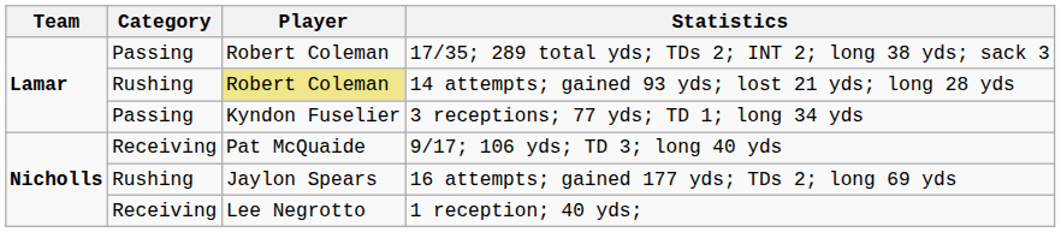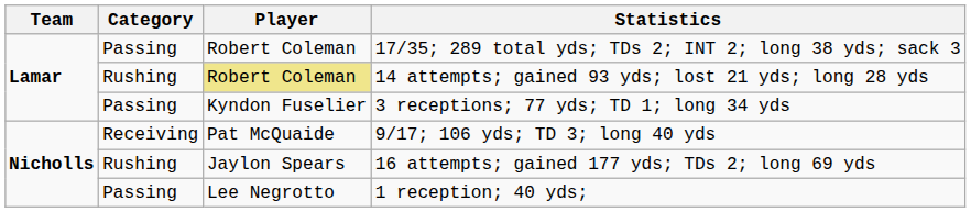1 reception; 40 yds; | Category: Receiving -> Passing
